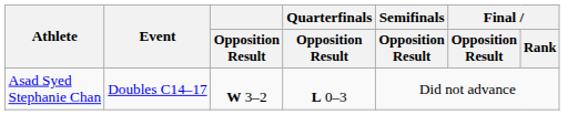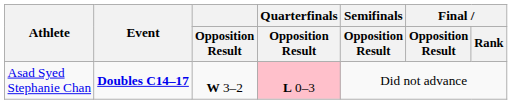Asad Syed Stephanie Chan | Event: normal -> bold
Asad Syed Stephanie Chan | Quarterfinals / Opposition Result: no background -> pink background
